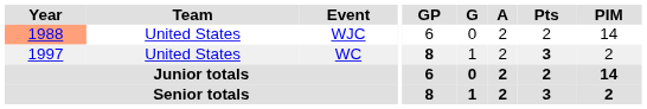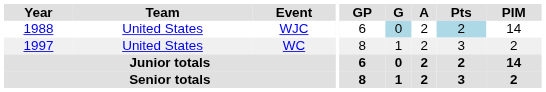WJC | Year: lightsalmon background -> no background
WJC | G: no background -> lightblue background
WJC | Pts: no background -> lightblue background
WC | GP: bold -> normal
WC | Pts: bold -> normal
